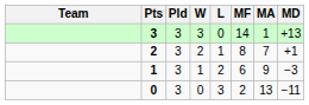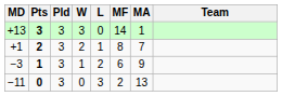columns swapped: Team <-> MD
